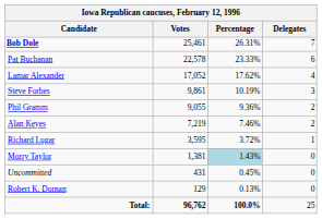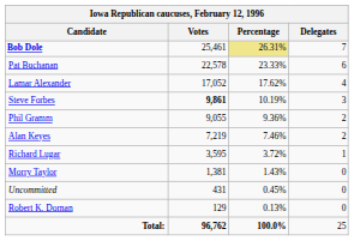Bob Dole | Percentage: no background -> khaki background
Steve Forbes | Votes: normal -> bold
Morry Taylor | Percentage: lightblue background -> no background
